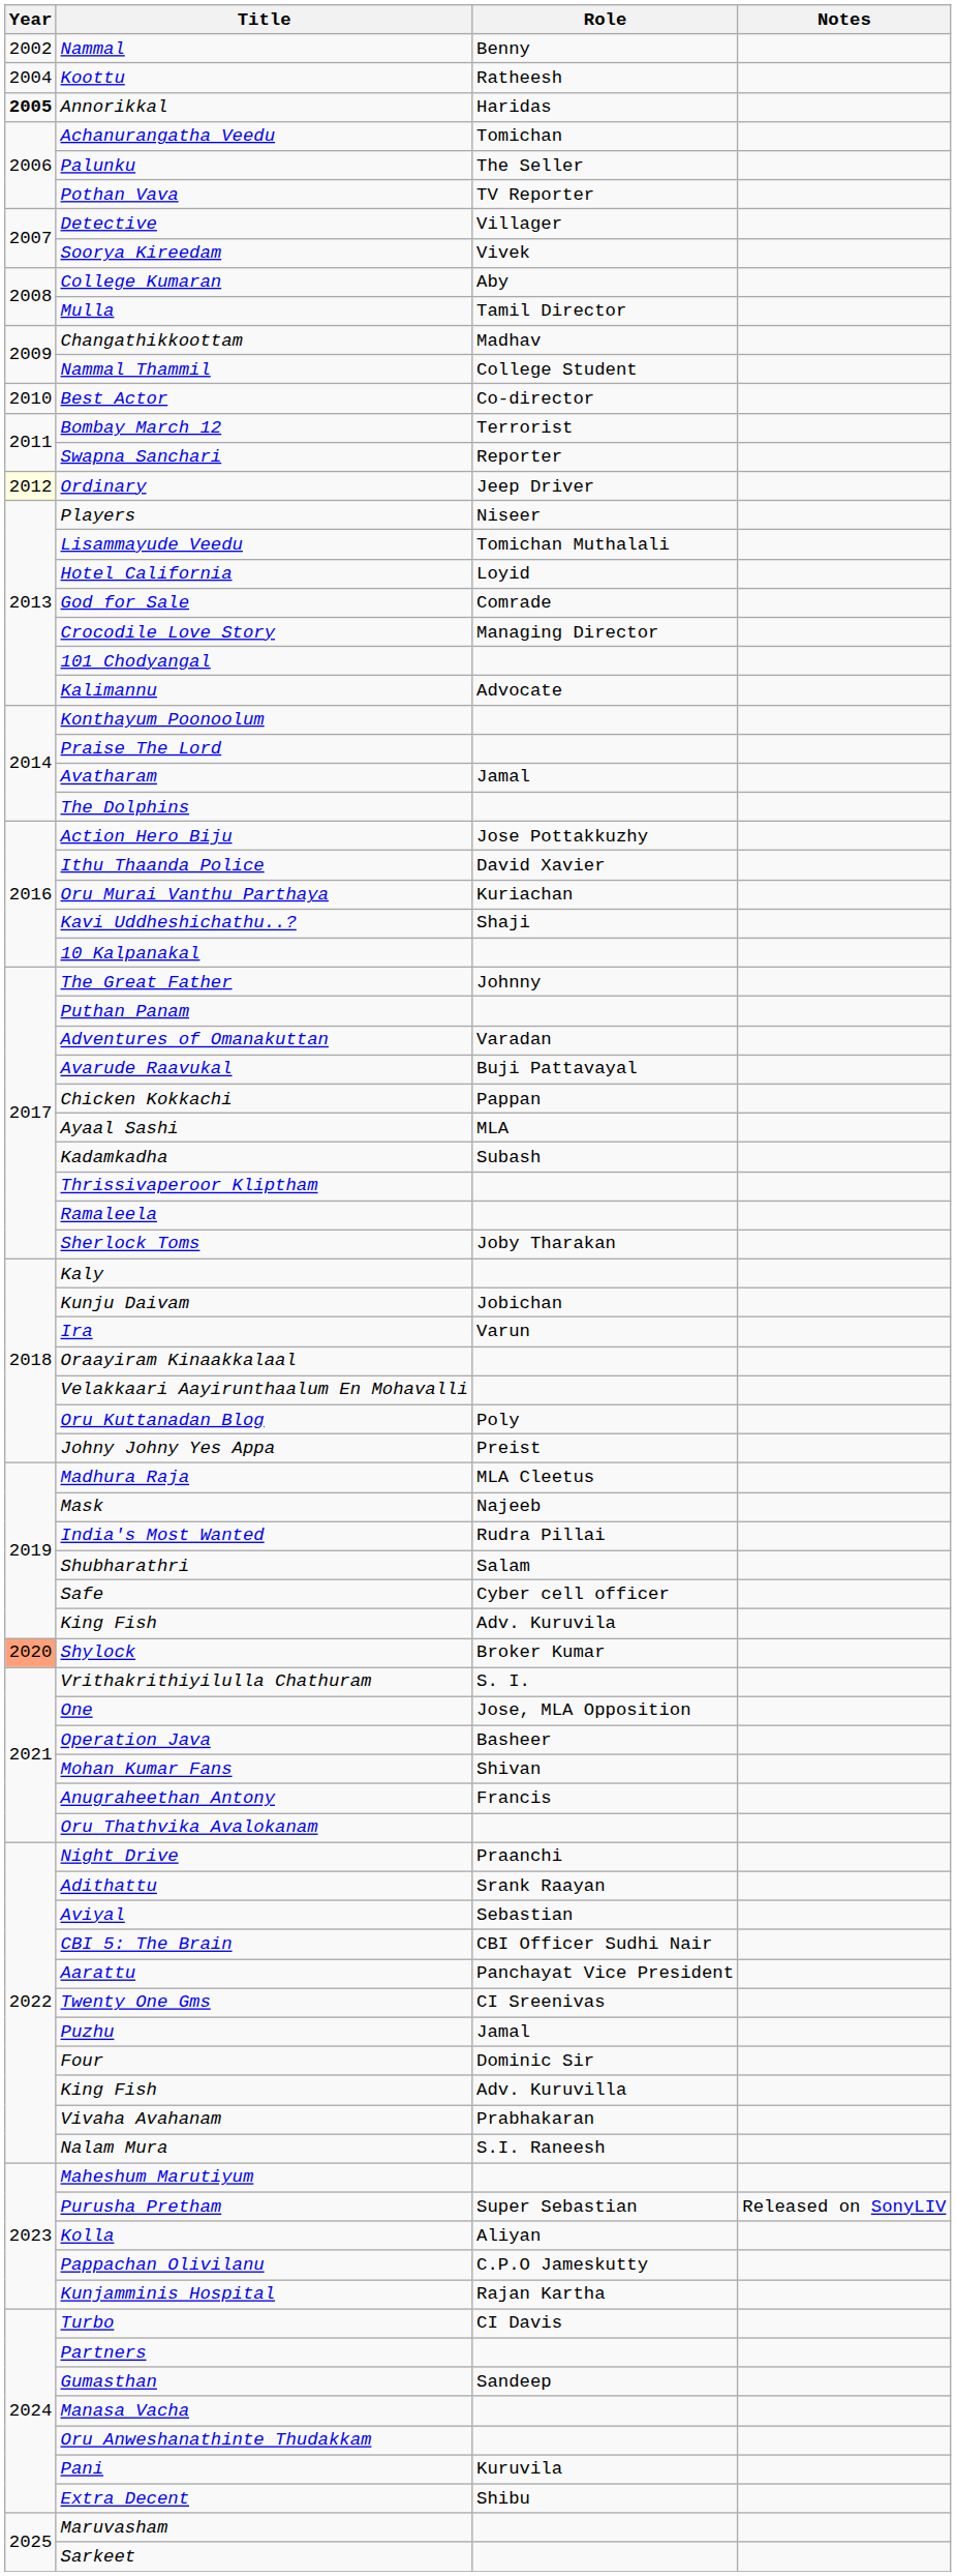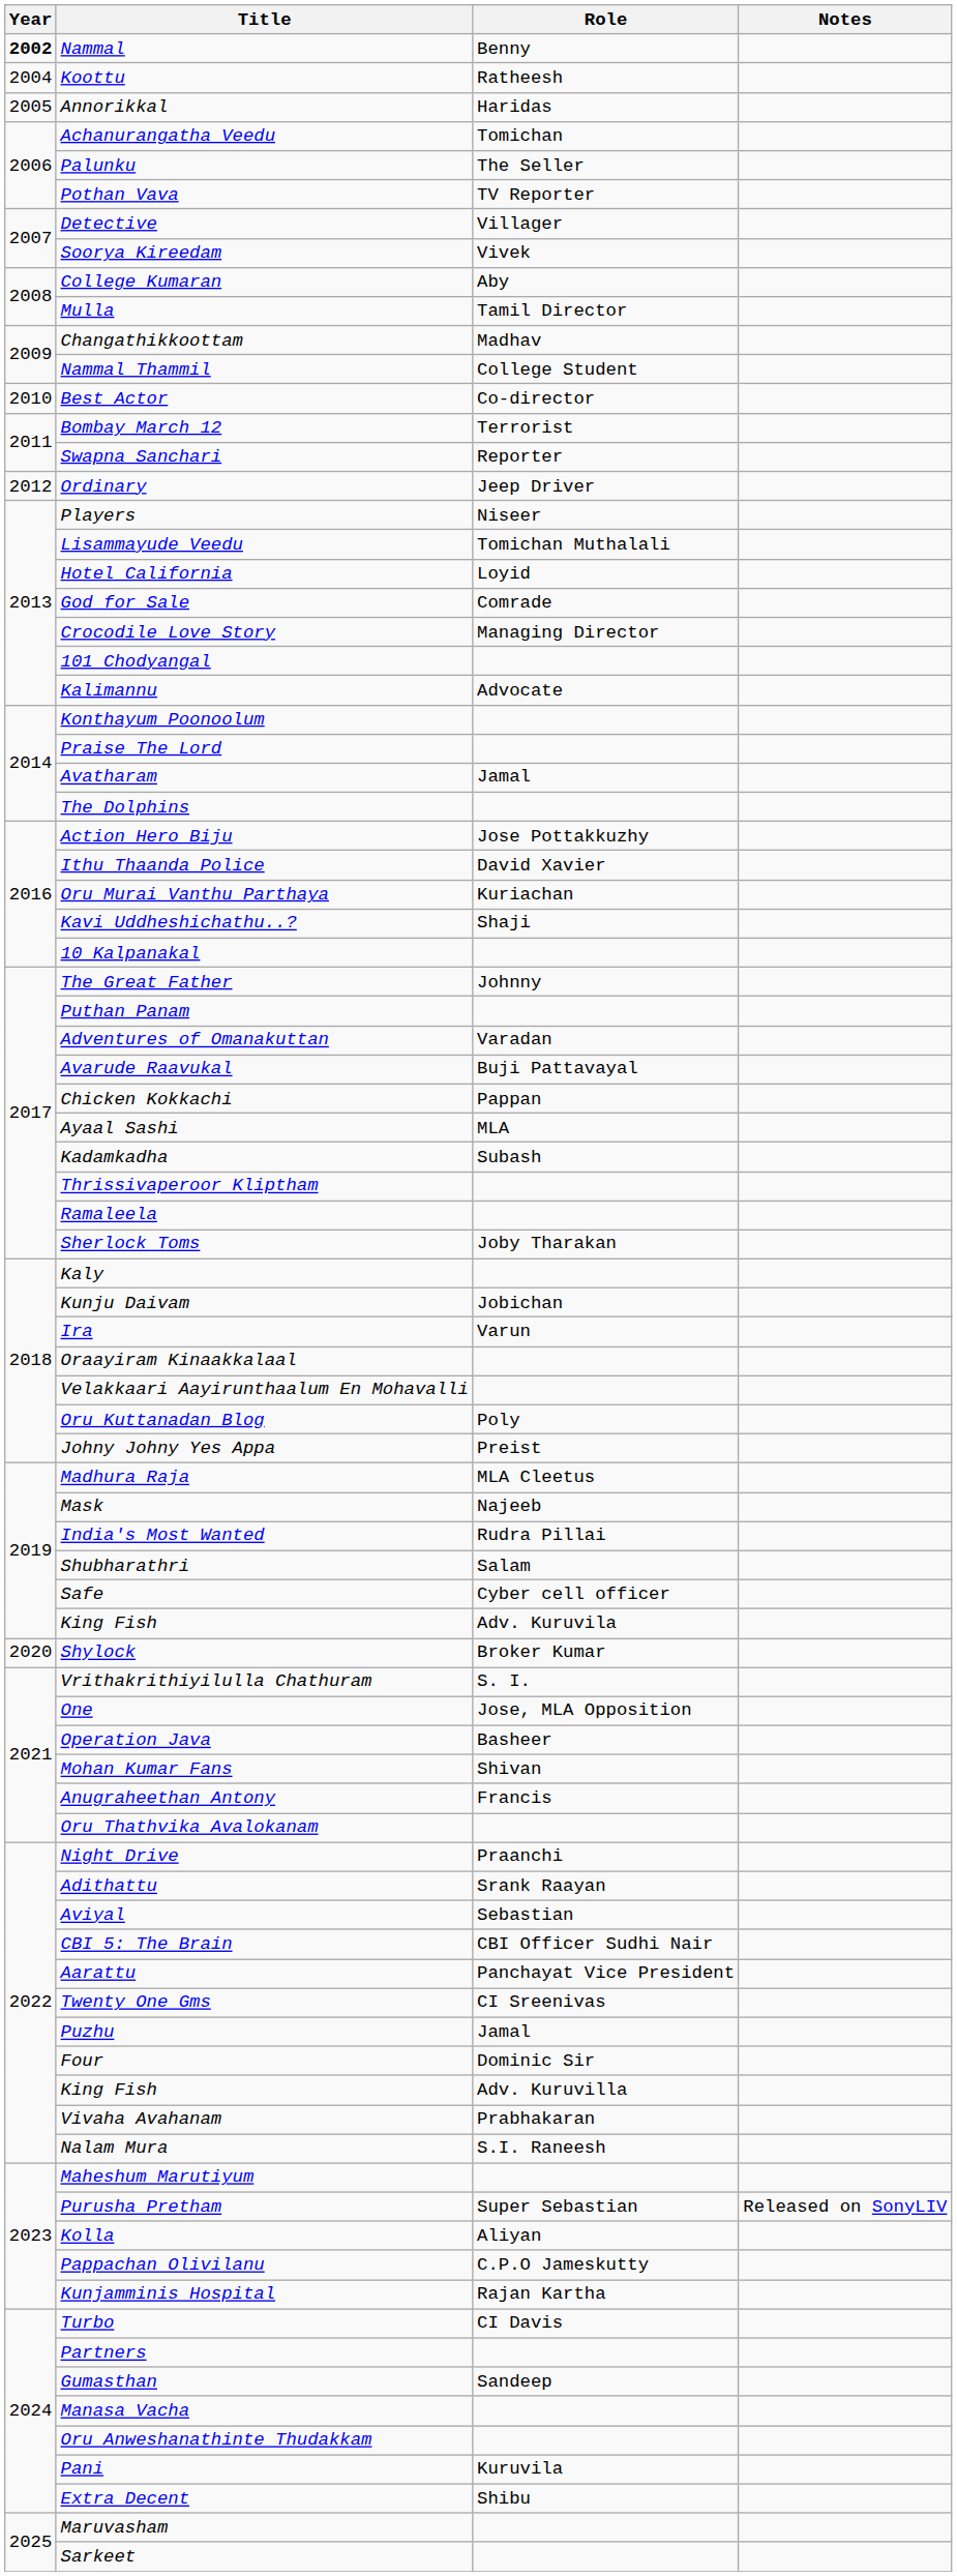Nammal | Year: normal -> bold
Annorikkal | Year: bold -> normal
Ordinary | Year: lightyellow background -> no background
Shylock | Year: lightsalmon background -> no background
